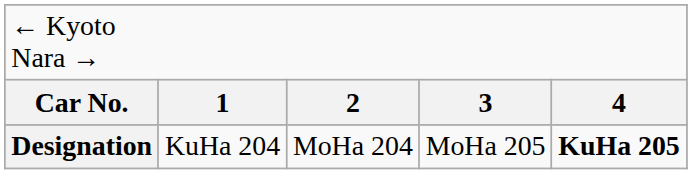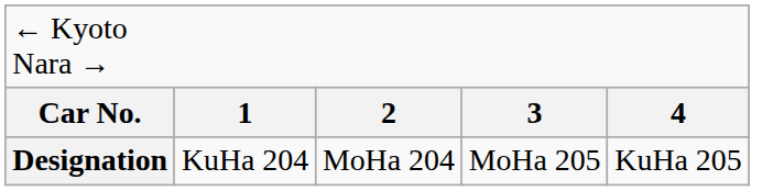Designation | column 5: bold -> normal
